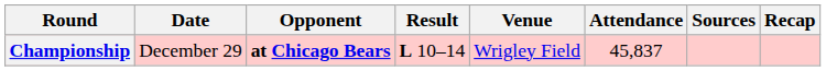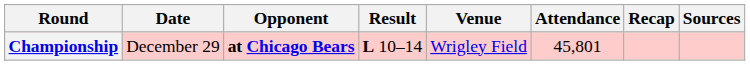columns swapped: Recap <-> Sources
Championship | Attendance: 45,837 -> 45,801
